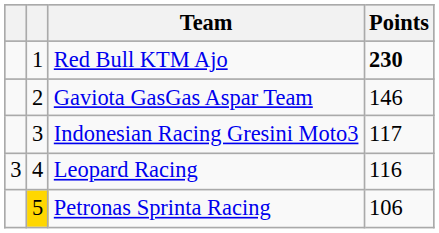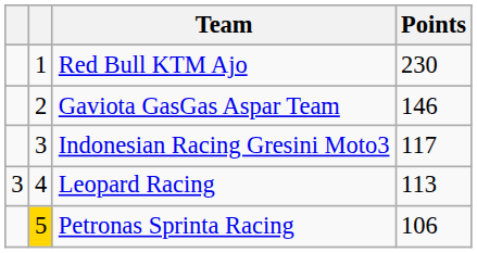Red Bull KTM Ajo | Points: bold -> normal
Leopard Racing | Points: 116 -> 113
